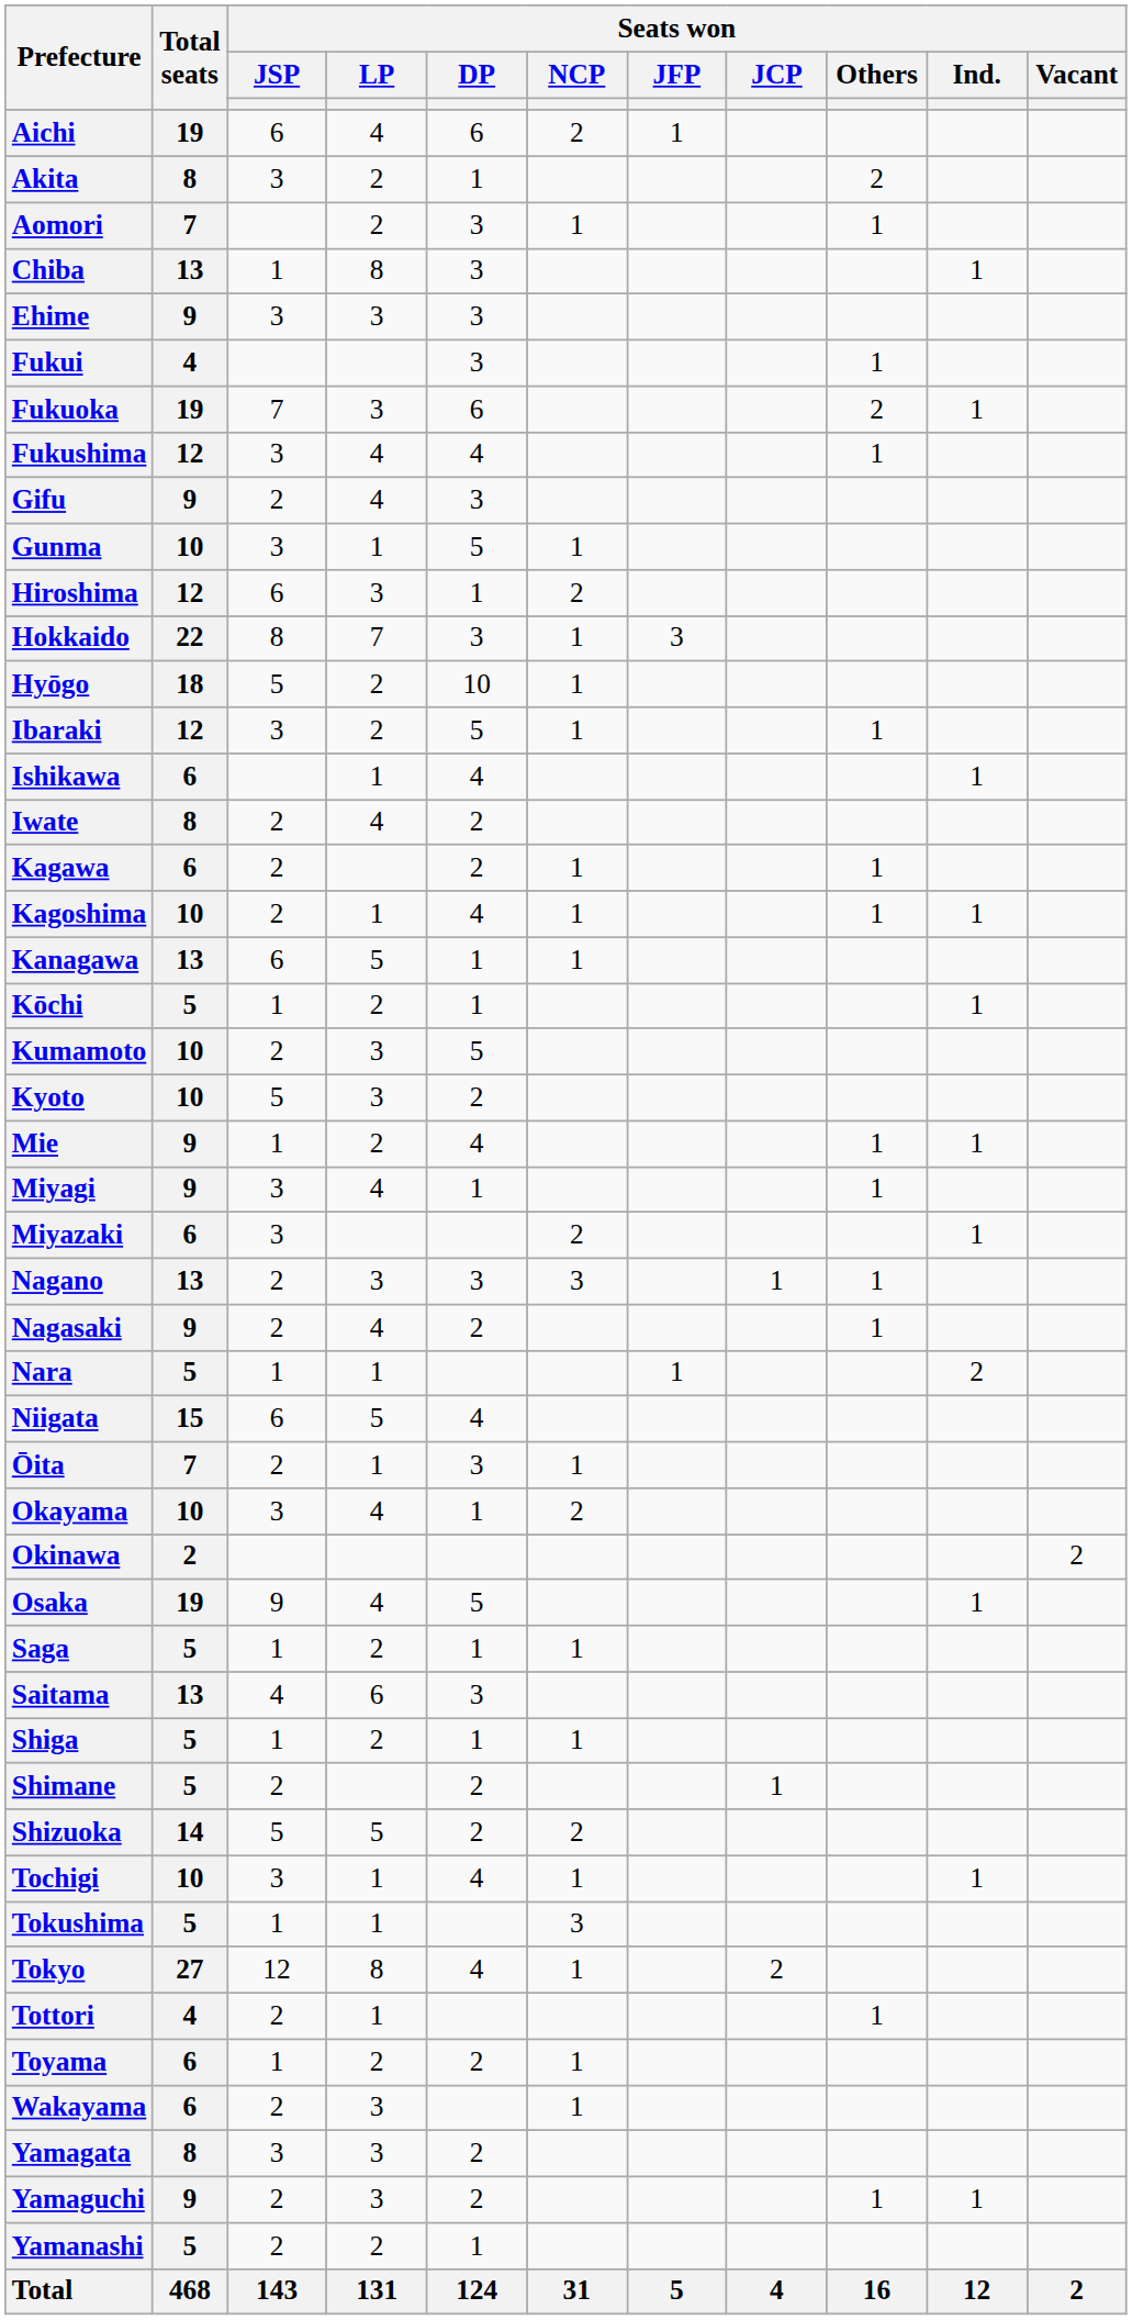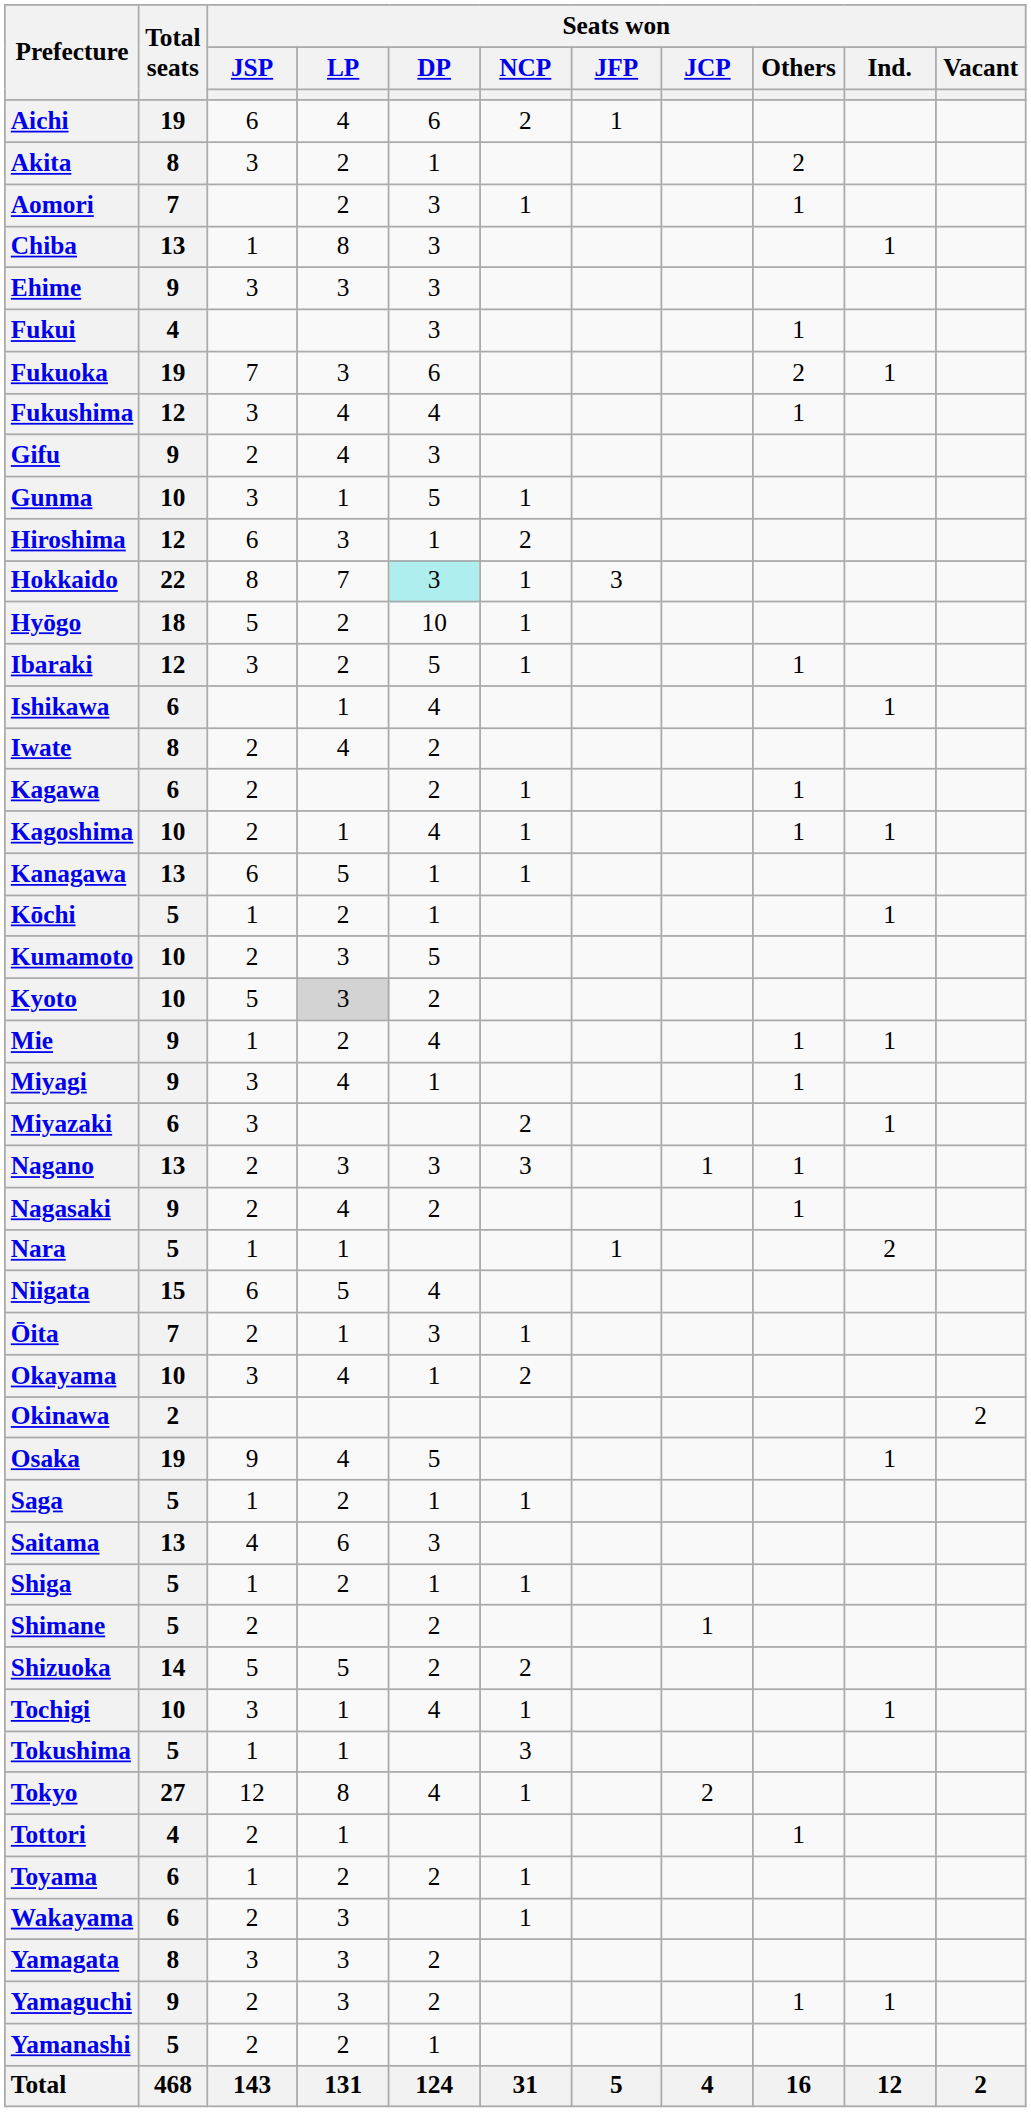Hokkaido | Seats won / DP: no background -> paleturquoise background
Kyoto | Seats won / LP: no background -> lightgrey background
